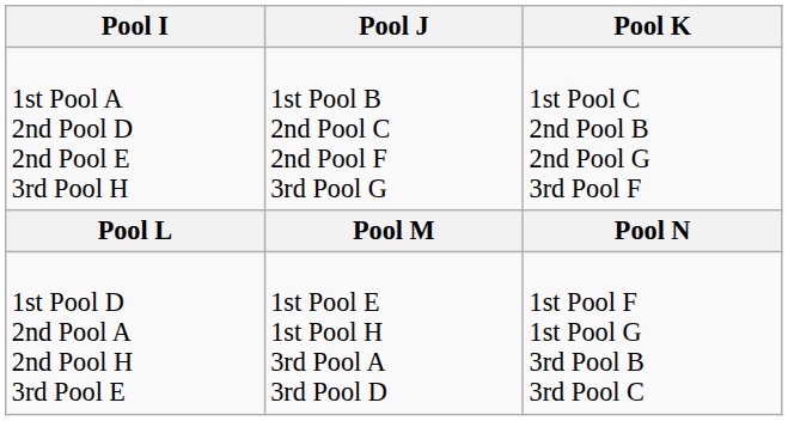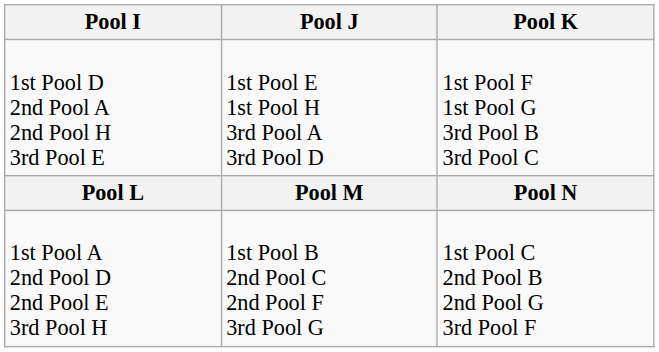rows swapped: 1st Pool A 2nd Pool D 2nd Pool E 3rd Pool H <-> 1st Pool D 2nd Pool A 2nd Pool H 3rd Pool E
